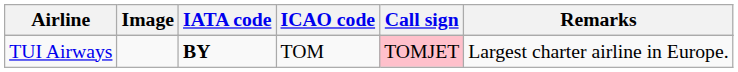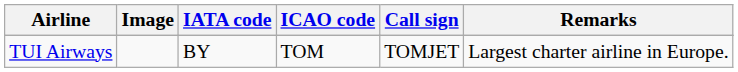TUI Airways | IATA code: bold -> normal
TUI Airways | Call sign: pink background -> no background
